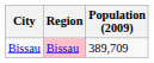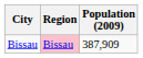row 2 | Population (2009): 389,709 -> 387,909
